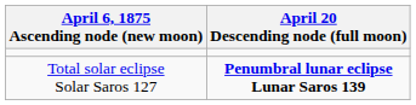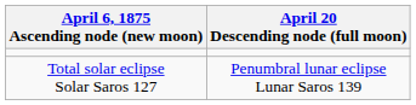row 3 | April 20 Descending node (full moon): bold -> normal
